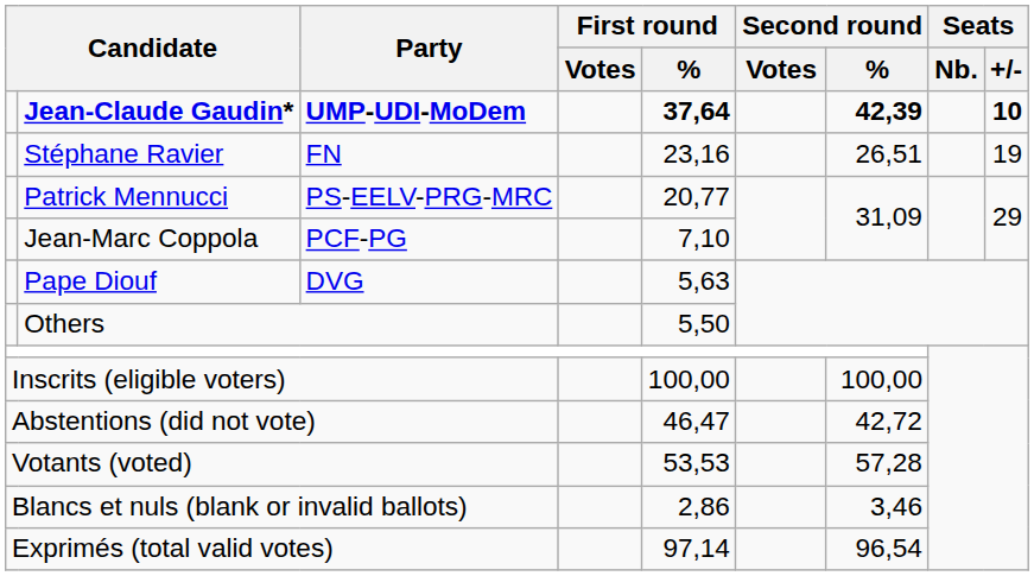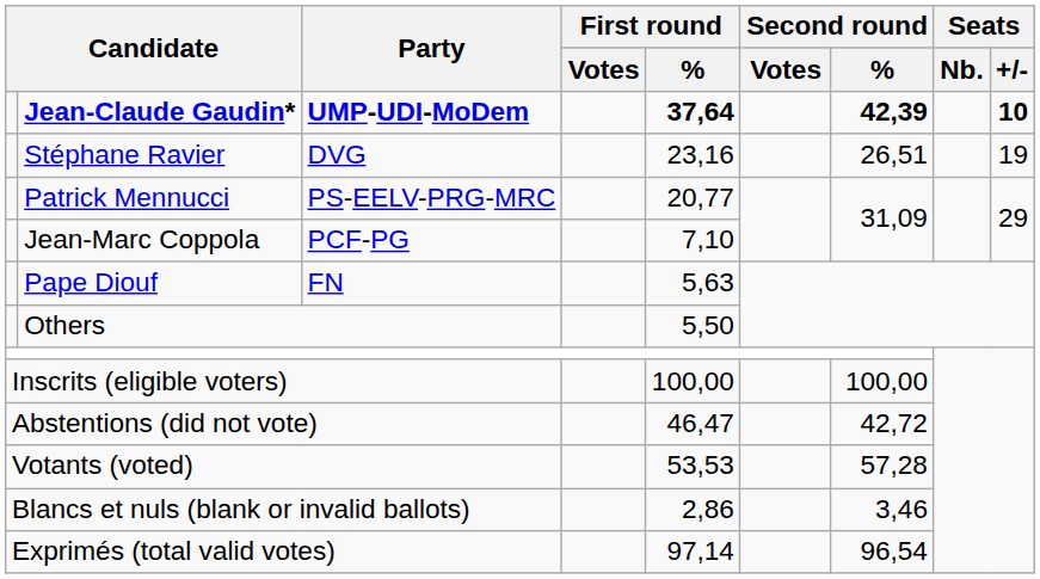Stéphane Ravier | Party: FN -> DVG
Pape Diouf | Party: DVG -> FN
